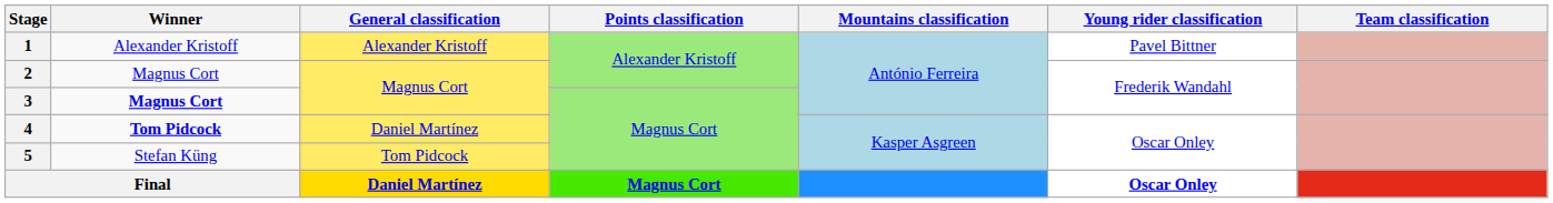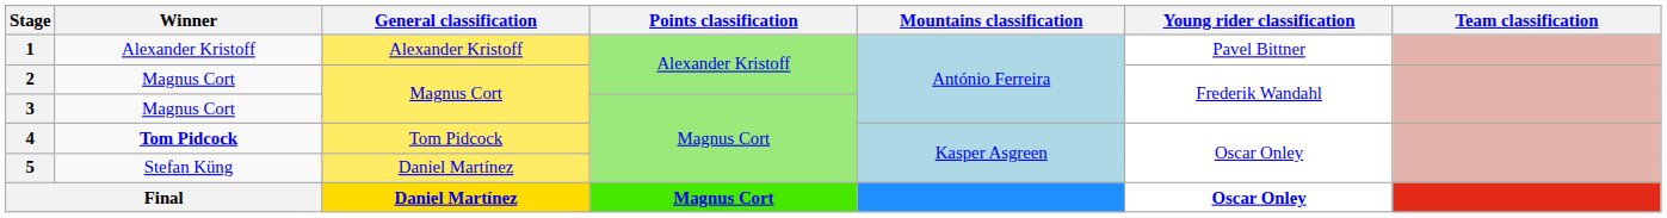3 | Winner: bold -> normal
4 | General classification: Daniel Martínez -> Tom Pidcock
5 | General classification: Tom Pidcock -> Daniel Martínez
